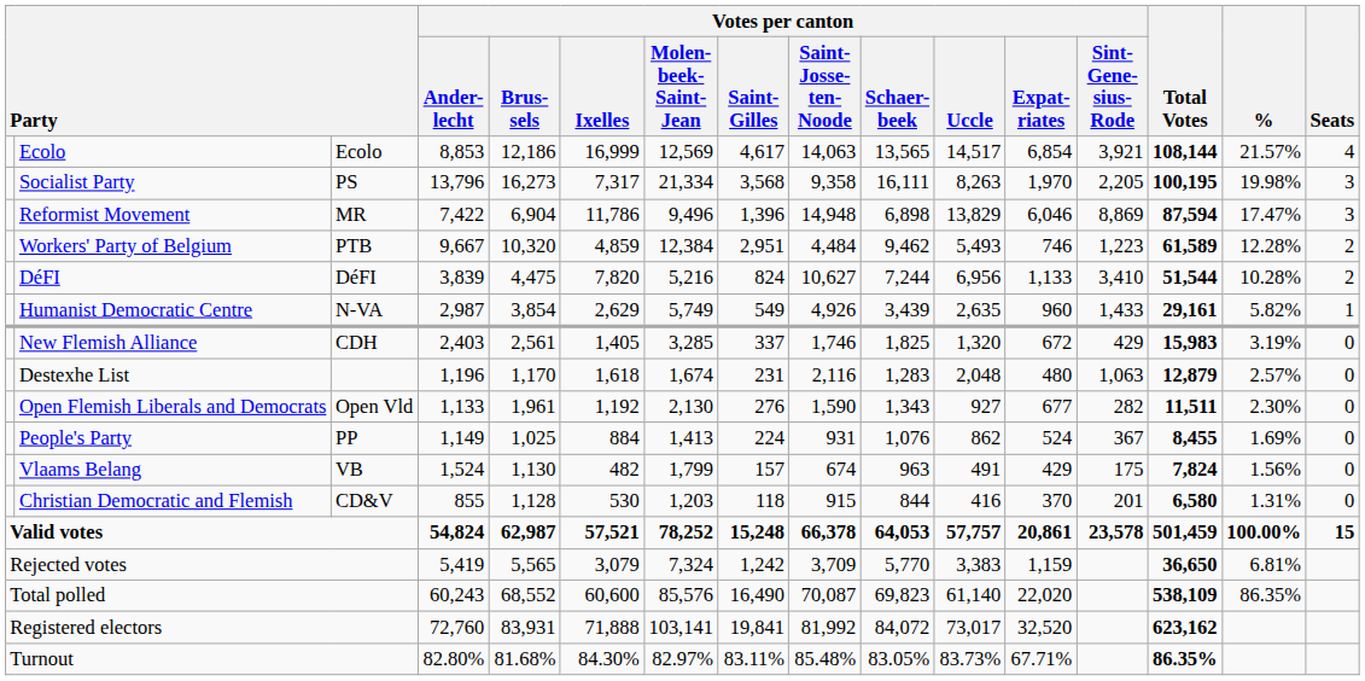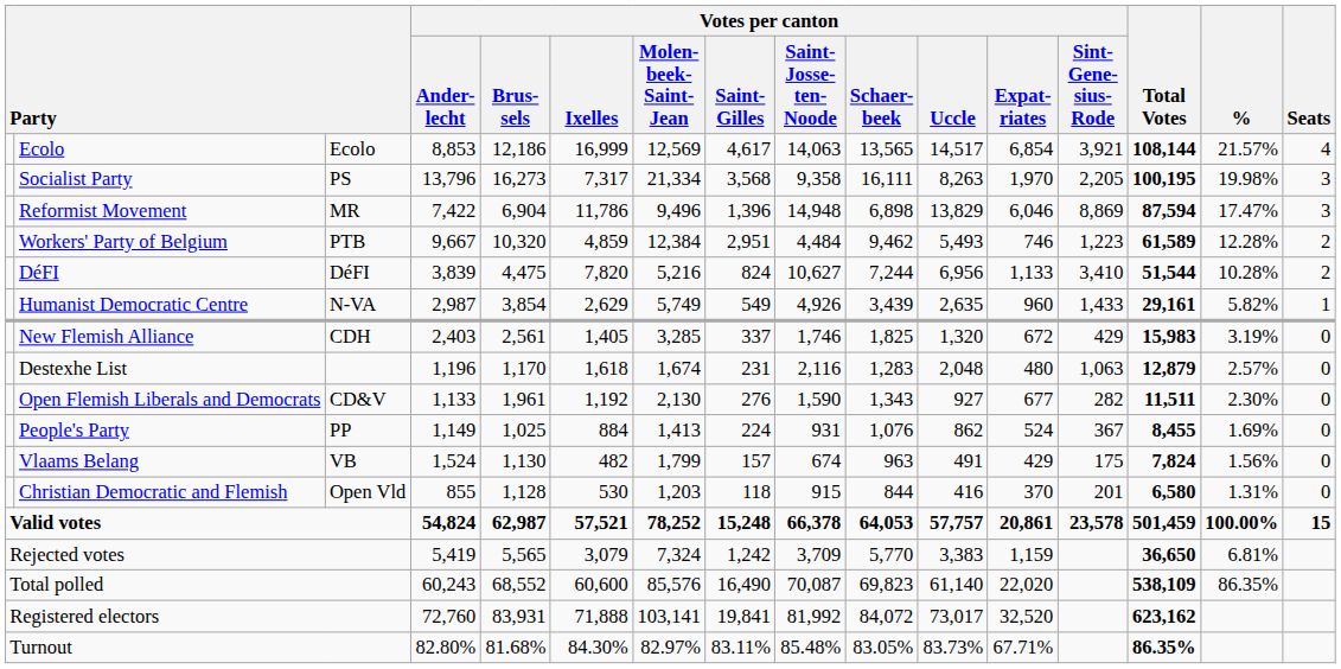Open Flemish Liberals and Democrats | column 3: Open Vld -> CD&V
Christian Democratic and Flemish | column 3: CD&V -> Open Vld
